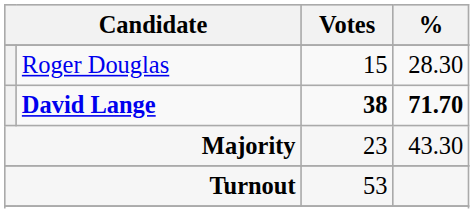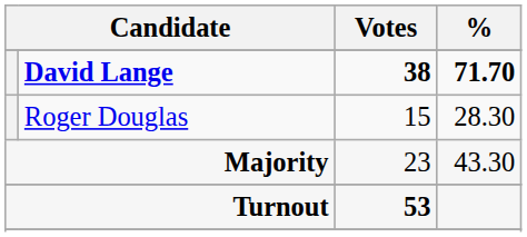rows swapped: David Lange <-> Roger Douglas
Turnout | Votes: normal -> bold
